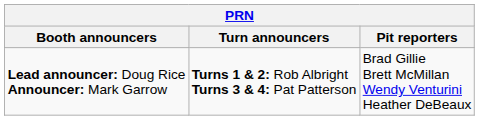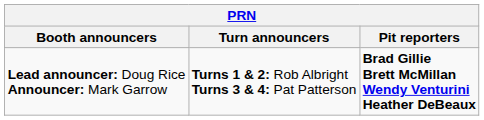Lead announcer: Doug Rice Announcer: Mark Garrow | Pit reporters: normal -> bold
